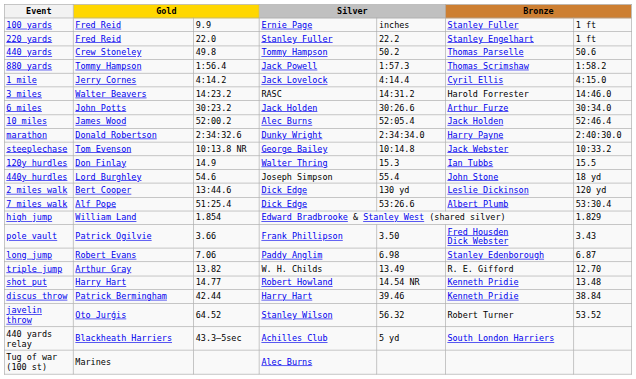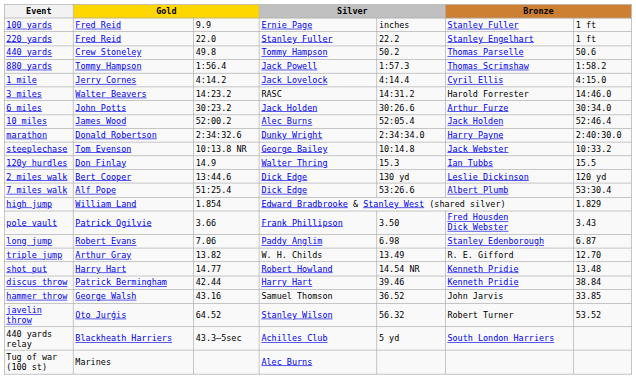- row: 440y hurdles | Lord Burghley | 54.6 | Joseph Simpson | 55.4 | John Stone | 18 yd
+ row: hammer throw | George Walsh | 43.16 | Samuel Thomson | 36.52 | John Jarvis | 33.85
